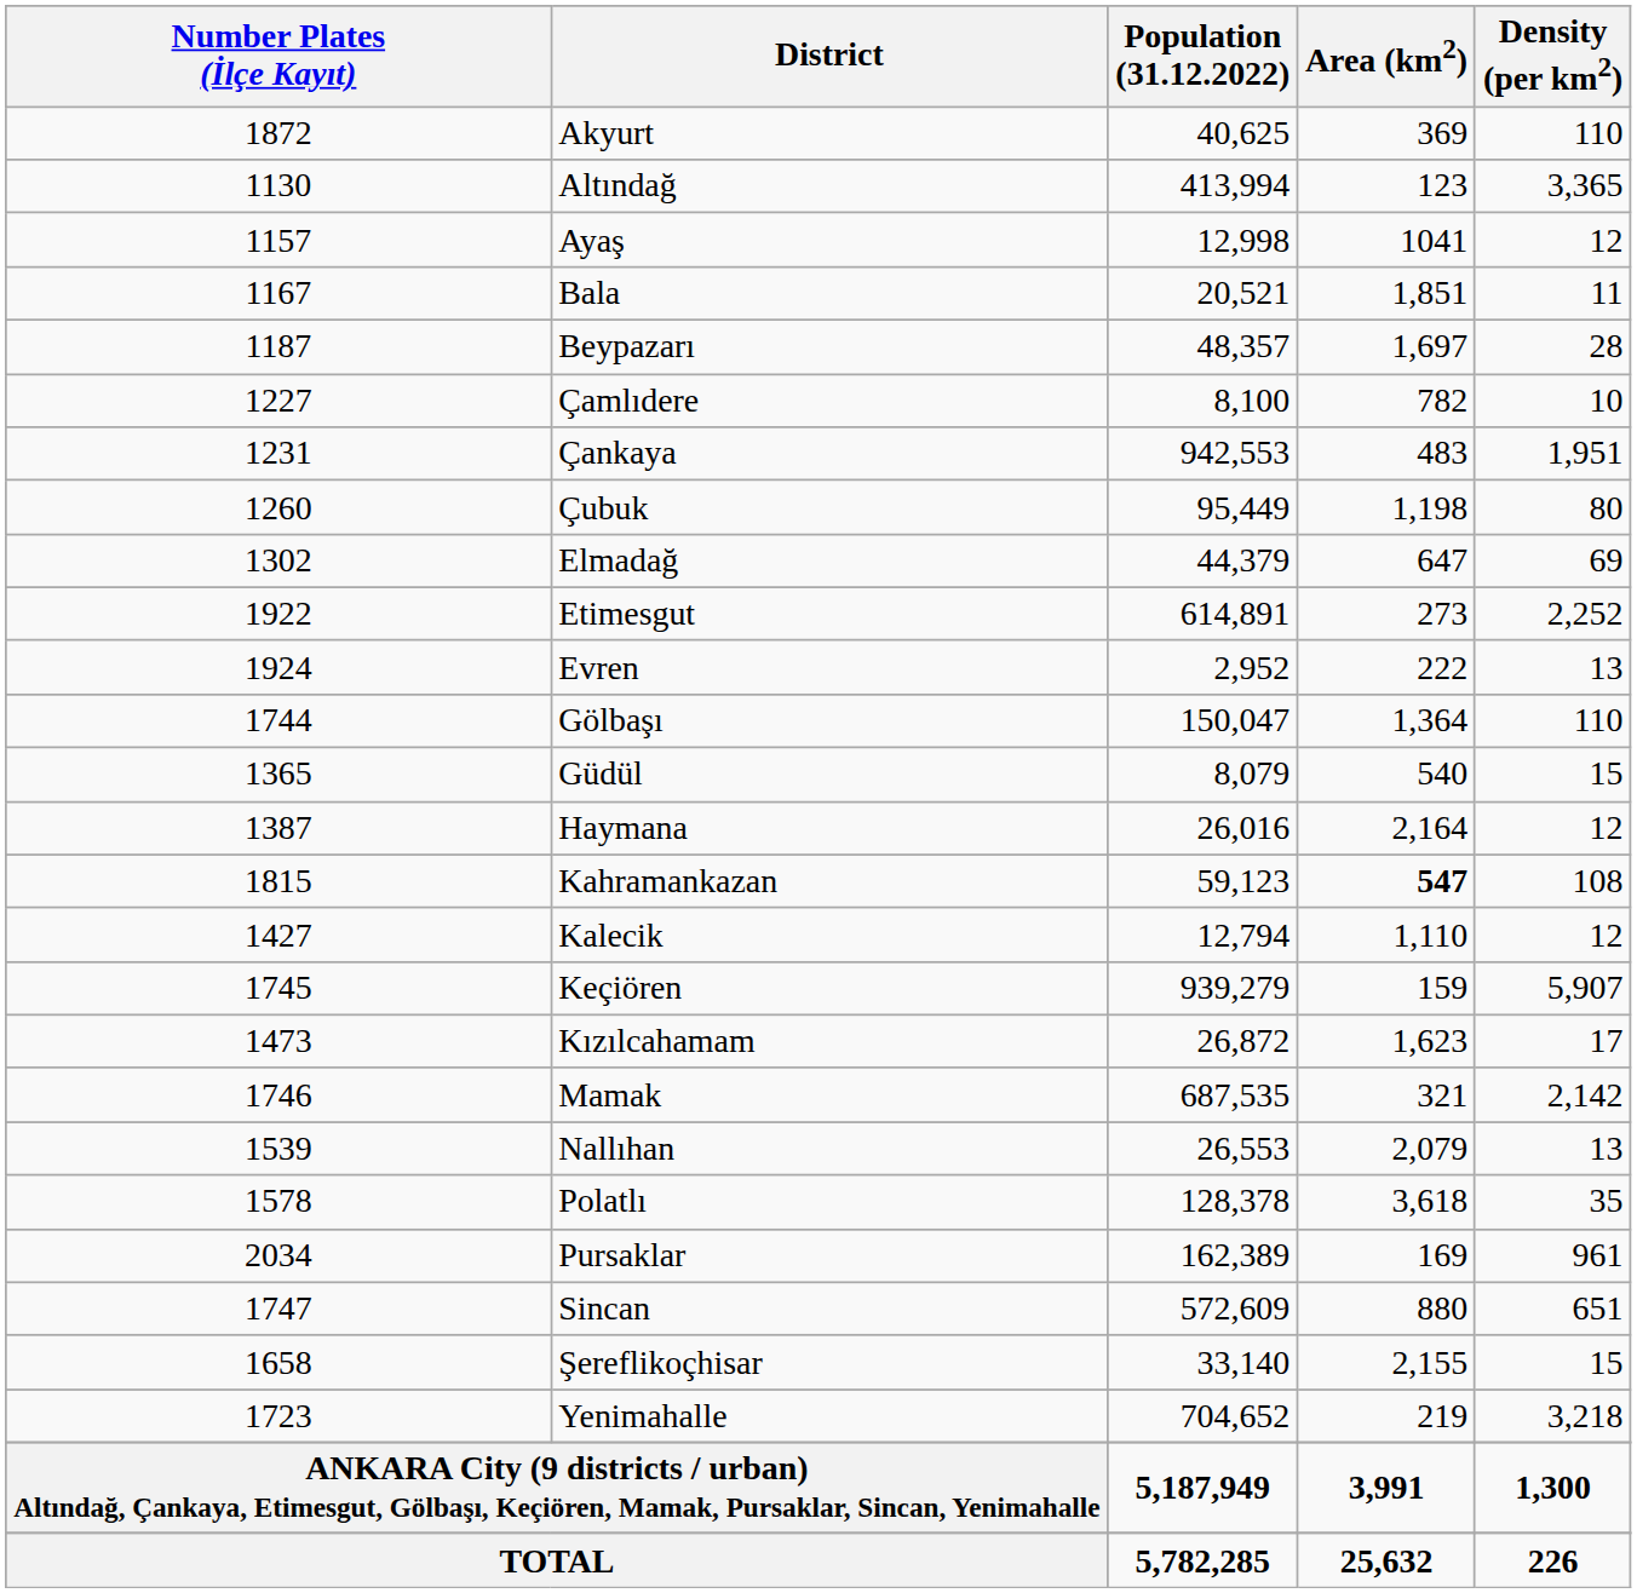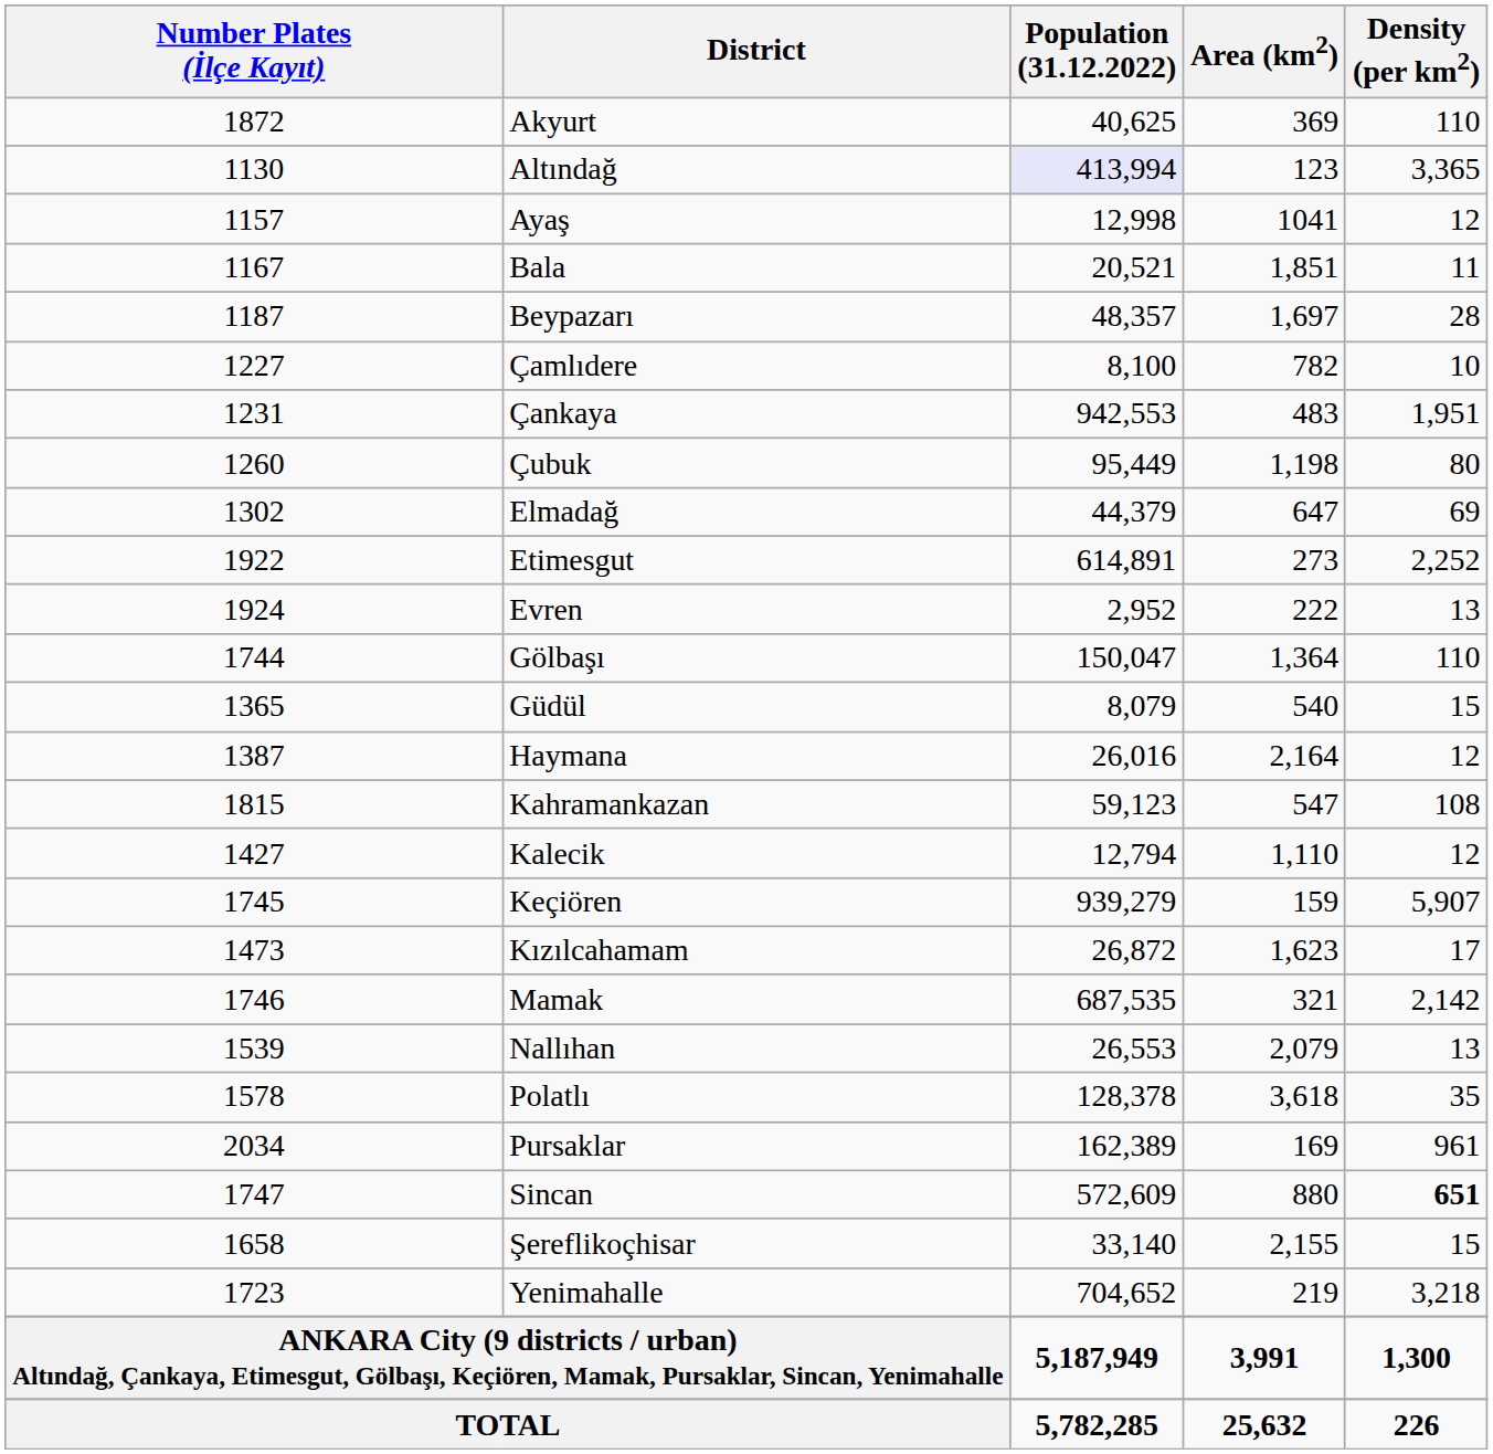Altındağ | Population (31.12.2022): no background -> lavender background
Kahramankazan | Area (km2): bold -> normal
Sincan | Density (per km2): normal -> bold
